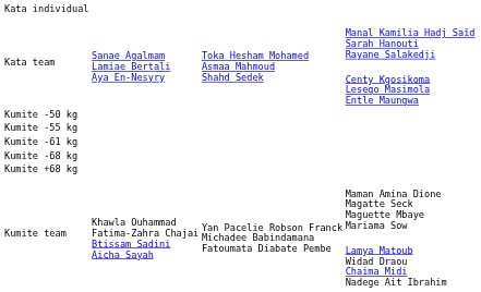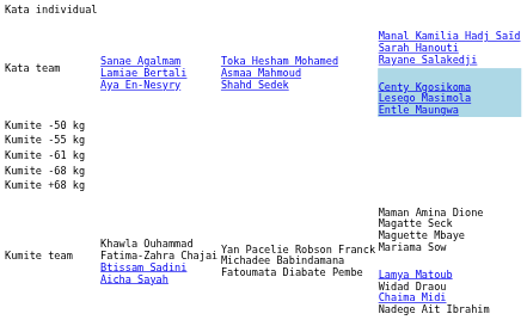Kata team / Centy Kgosikoma Lesego Masimola Entle Maungwa | column 4: no background -> lightblue background
